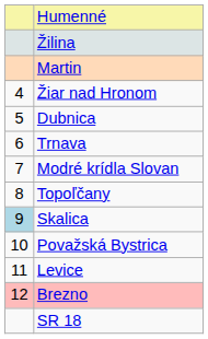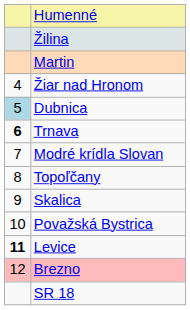Dubnica | column 1: no background -> lightblue background
Trnava | column 1: normal -> bold
Skalica | column 1: lightblue background -> no background
Levice | column 1: normal -> bold
